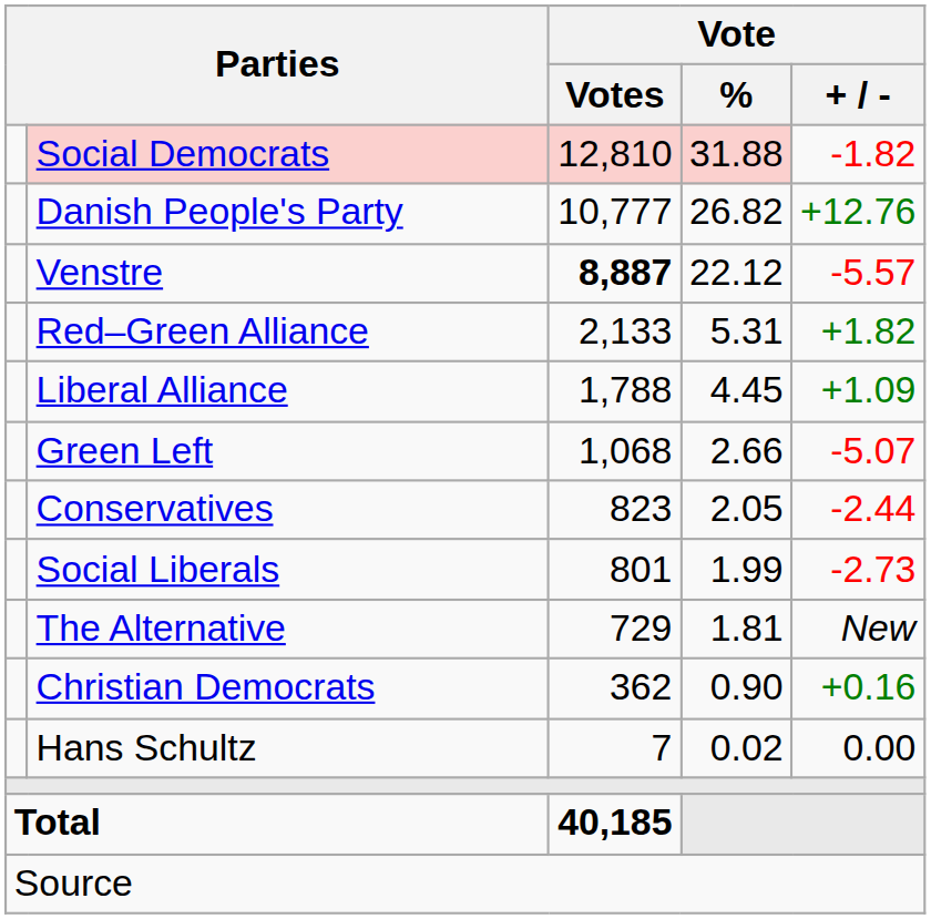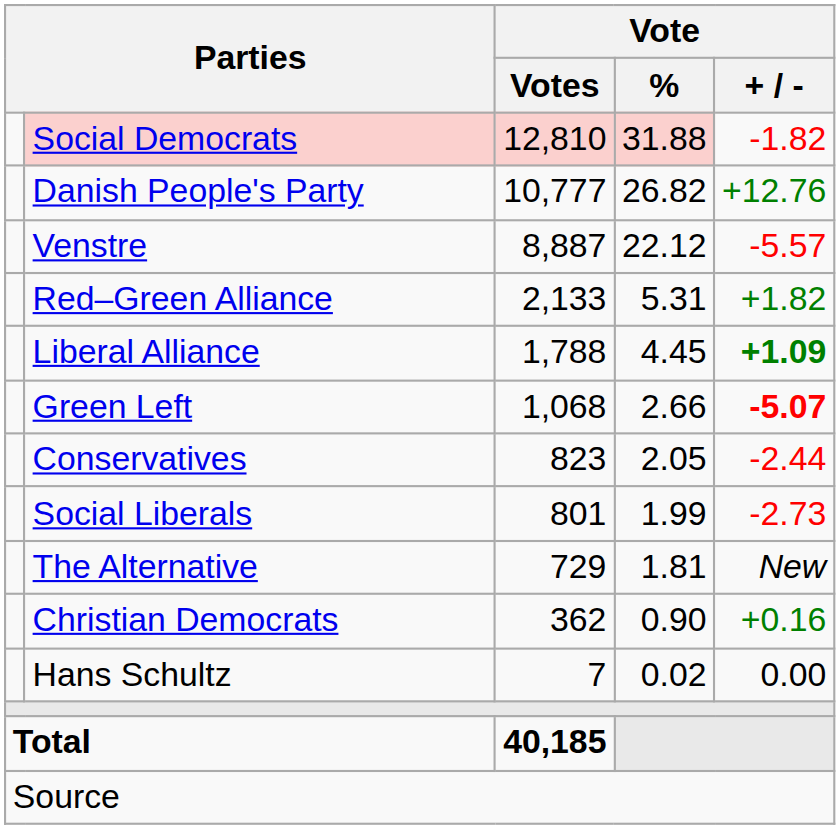Venstre | Vote / Votes: bold -> normal
Liberal Alliance | Vote / + / -: normal -> bold
Green Left | Vote / + / -: normal -> bold
